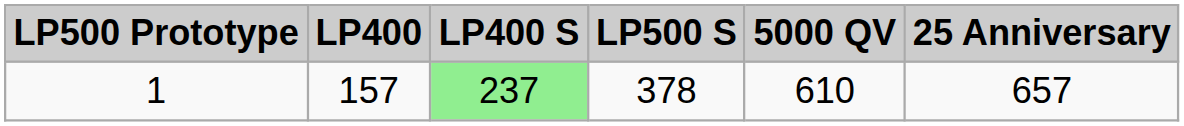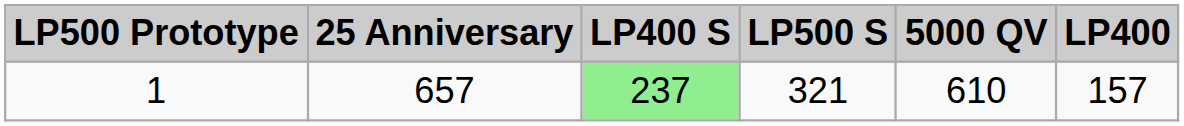columns swapped: LP400 <-> 25 Anniversary
1 | LP500 S: 378 -> 321
